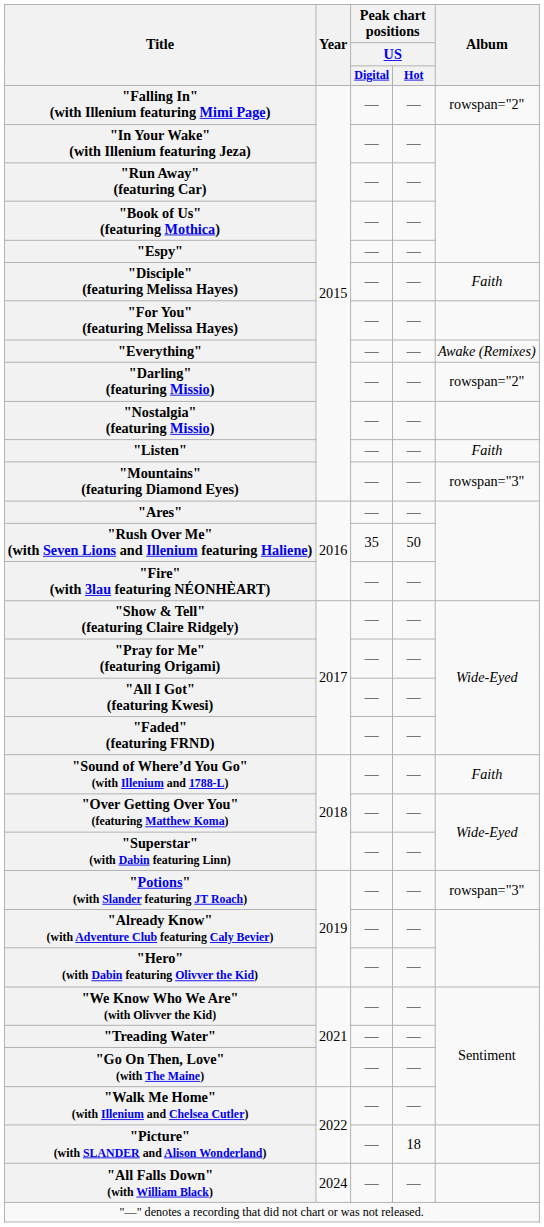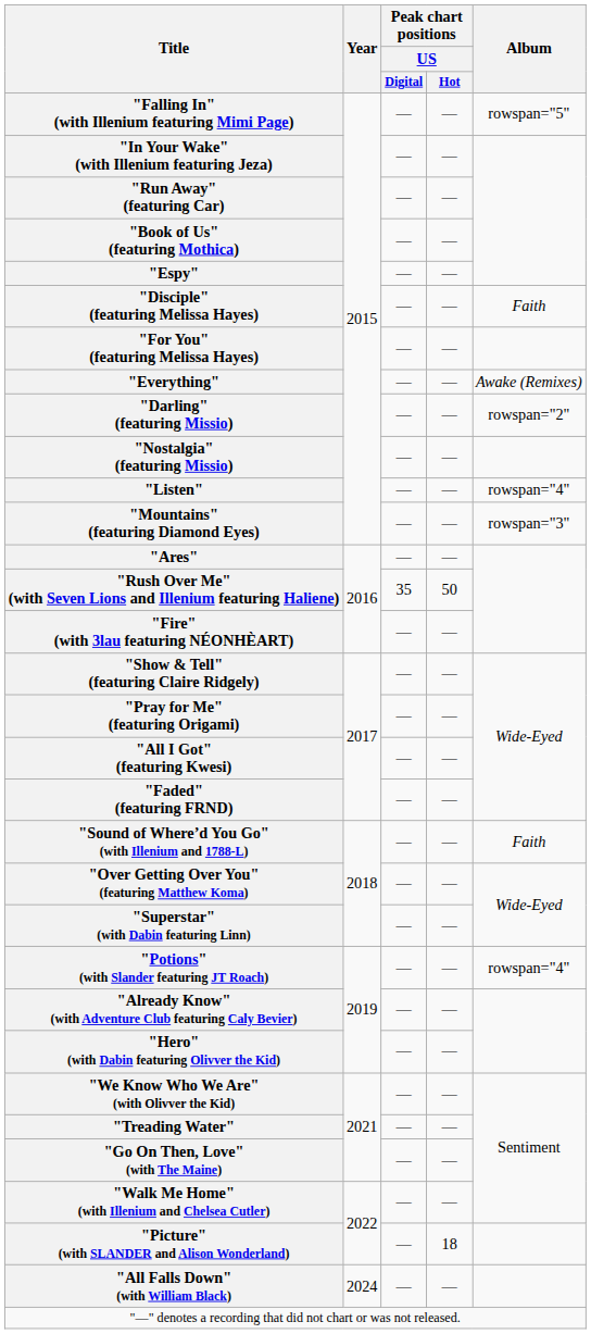"Falling In" (with Illenium featuring Mimi Page) | Album: rowspan="2" -> rowspan="5"
"Listen" | Album: Faith -> rowspan="4"
"Potions" (with Slander featuring JT Roach) | Album: rowspan="3" -> rowspan="4"
